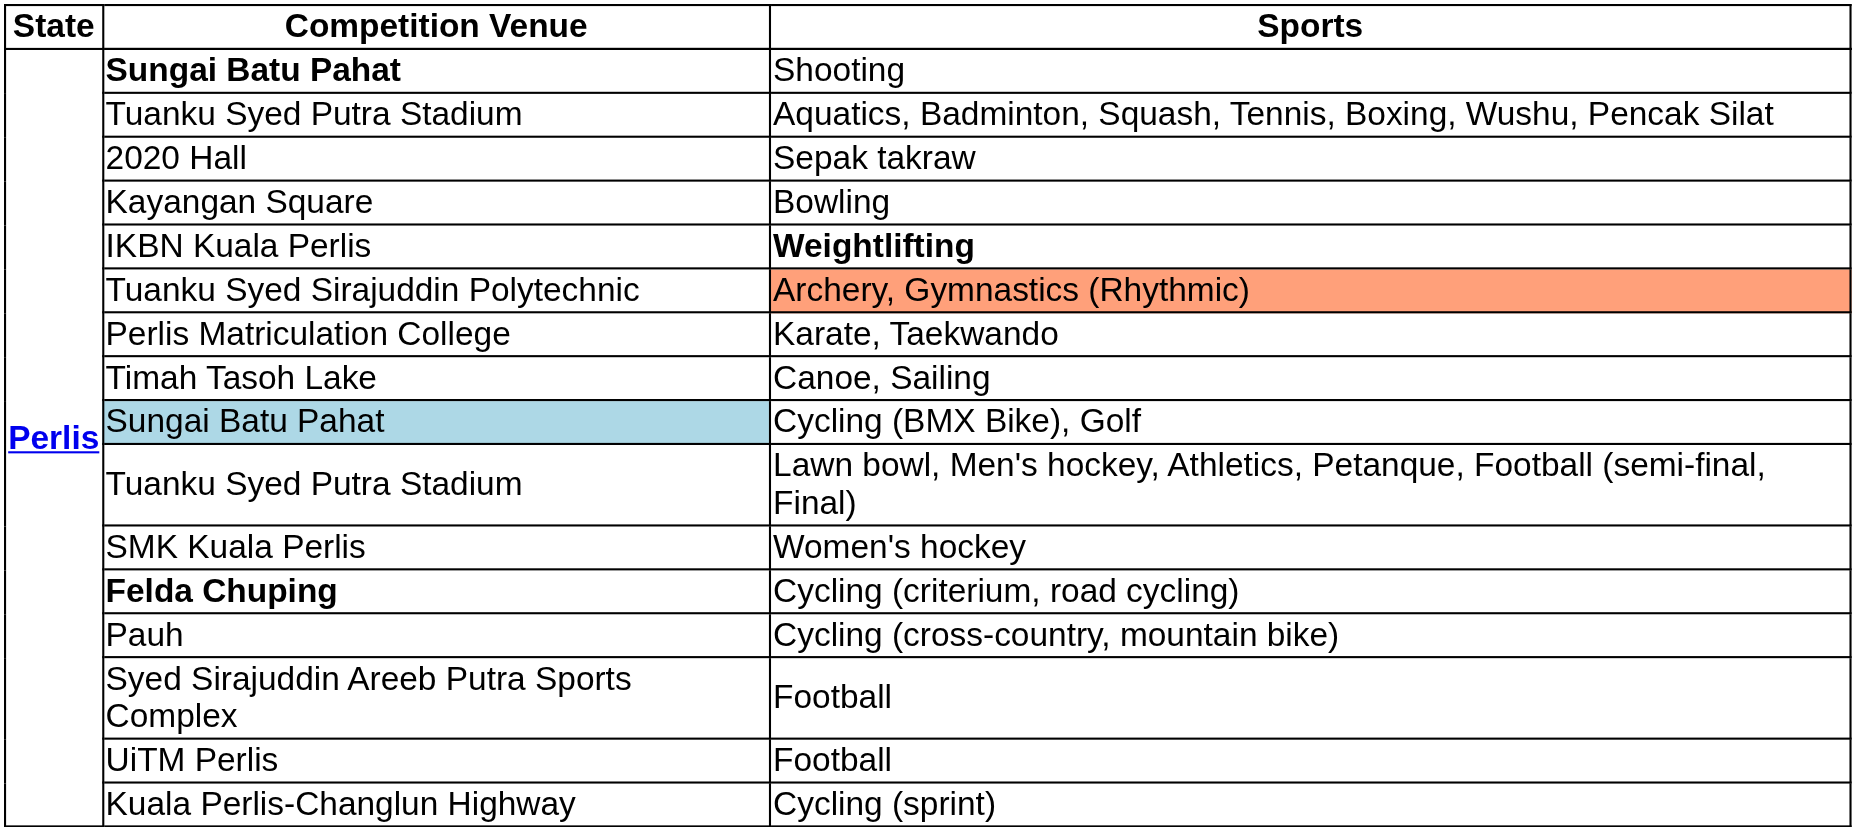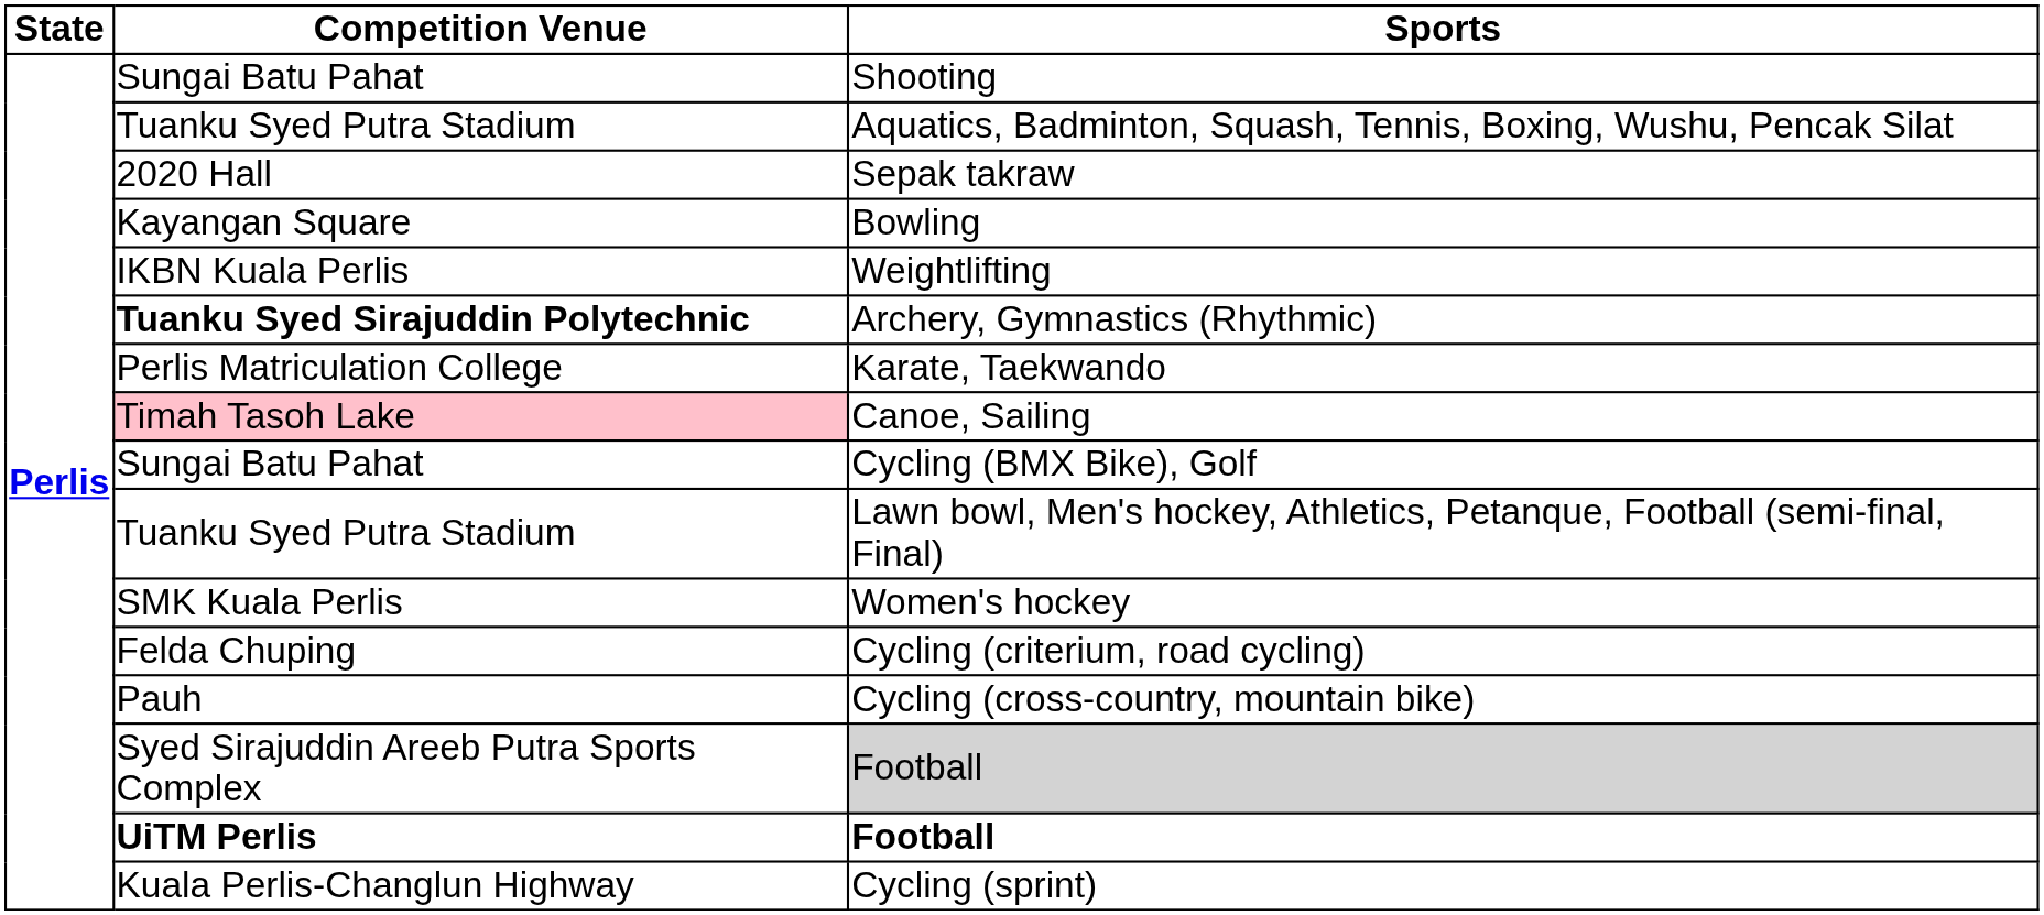Shooting | column 2: bold -> normal
Weightlifting | column 3: bold -> normal
Archery, Gymnastics (Rhythmic) | column 2: normal -> bold
Archery, Gymnastics (Rhythmic) | column 3: lightsalmon background -> no background
Canoe, Sailing | column 2: no background -> pink background
Cycling (BMX Bike), Golf | column 2: lightblue background -> no background
Cycling (criterium, road cycling) | column 2: bold -> normal
Syed Sirajuddin Areeb Putra Sports Complex / Football | column 3: no background -> lightgrey background
UiTM Perlis / Football | column 2: normal -> bold
UiTM Perlis / Football | column 3: normal -> bold
